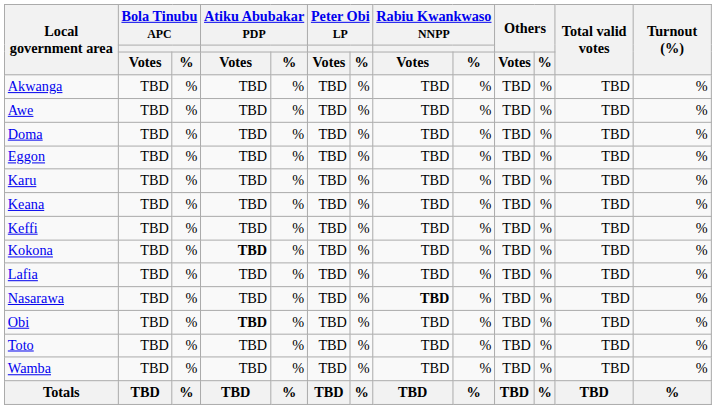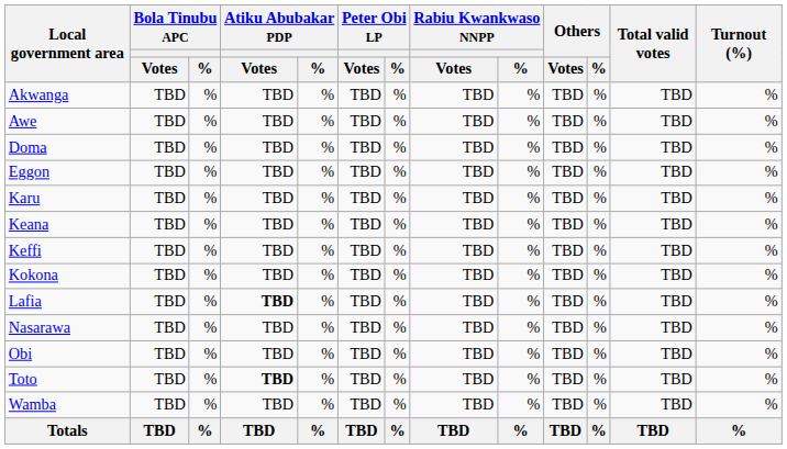Kokona | Atiku Abubakar PDP / Votes: bold -> normal
Lafia | Atiku Abubakar PDP / Votes: normal -> bold
Nasarawa | Rabiu Kwankwaso NNPP / Votes: bold -> normal
Obi | Atiku Abubakar PDP / Votes: bold -> normal
Toto | Atiku Abubakar PDP / Votes: normal -> bold
